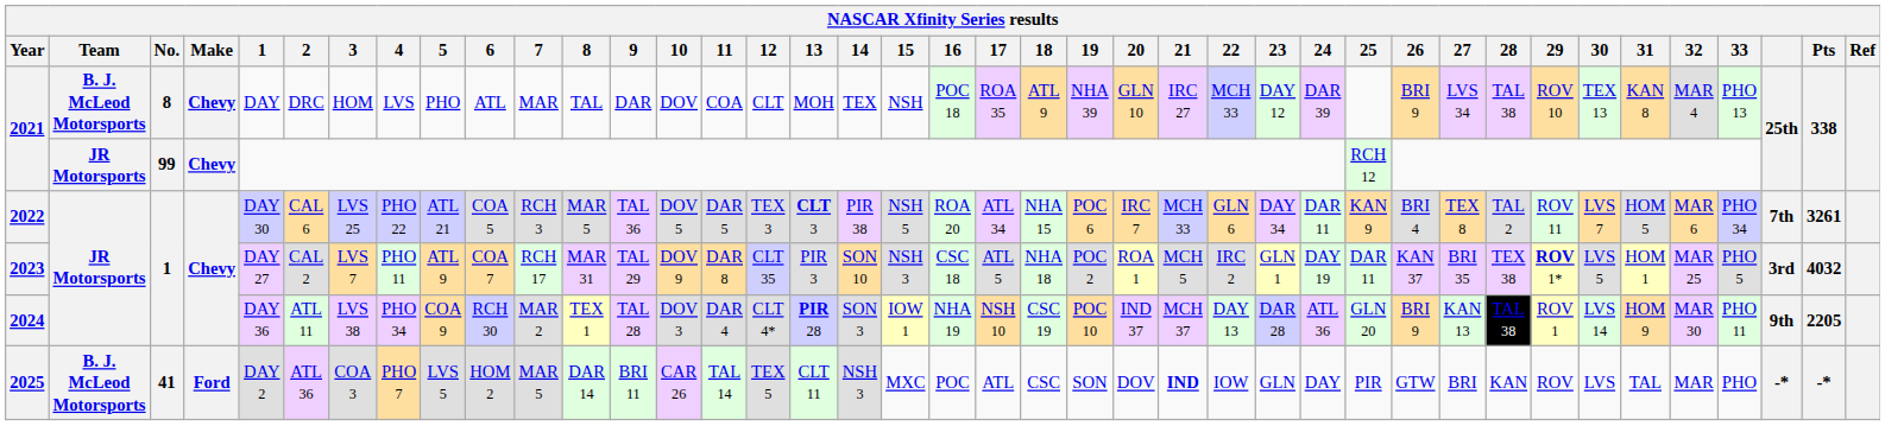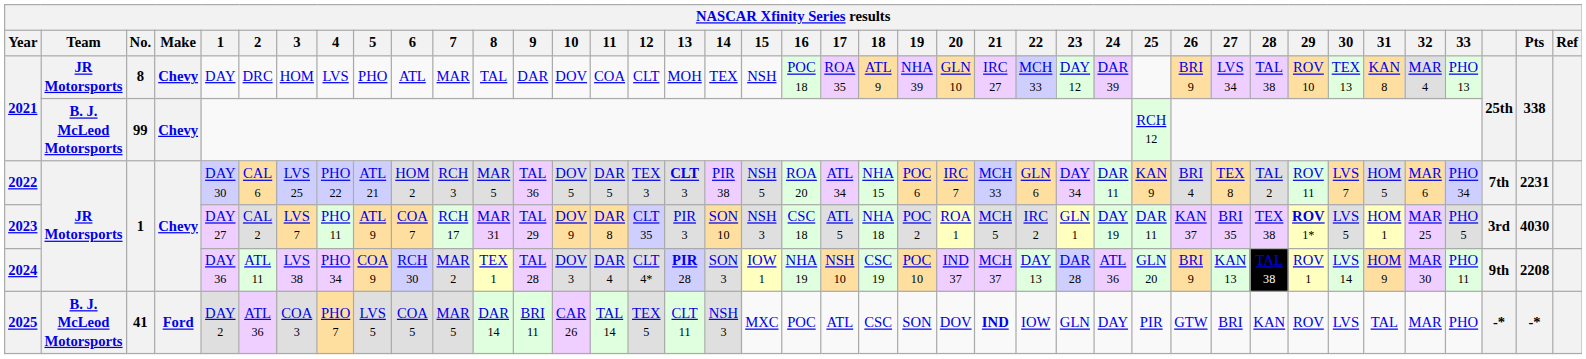2021 / 8 | Team: B. J. McLeod Motorsports -> JR Motorsports
2021 / 99 | Team: JR Motorsports -> B. J. McLeod Motorsports
2022 | 6: COA 5 -> HOM 2
2022 | Pts: 3261 -> 2231
2023 | Pts: 4032 -> 4030
2024 | Pts: 2205 -> 2208
2025 | 6: HOM 2 -> COA 5
